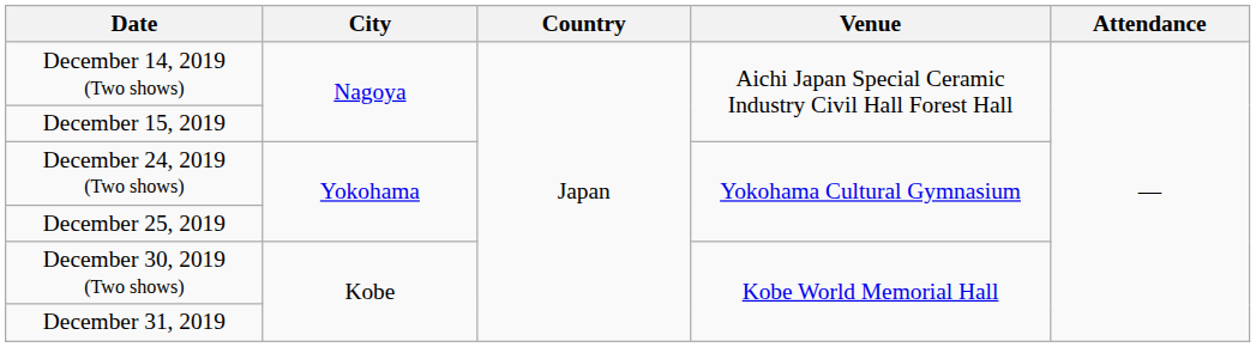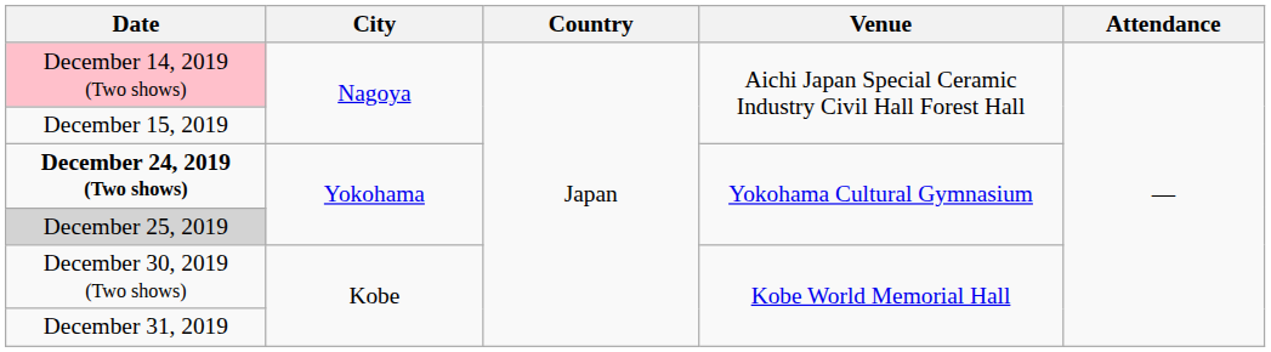December 14, 2019 (Two shows) | Date: no background -> pink background
December 24, 2019 (Two shows) | Date: normal -> bold
December 25, 2019 | Date: no background -> lightgrey background
